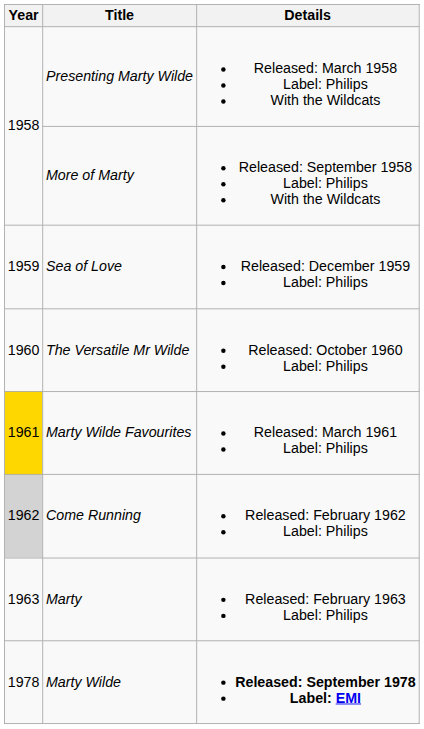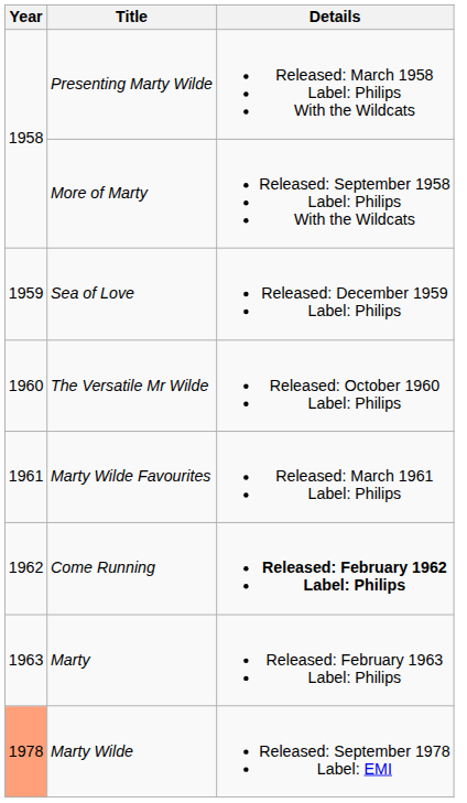Marty Wilde Favourites | Year: gold background -> no background
Come Running | Year: lightgrey background -> no background
Come Running | Details: normal -> bold
Marty Wilde | Year: no background -> lightsalmon background
Marty Wilde | Details: bold -> normal
